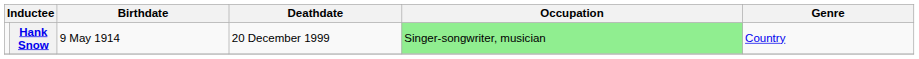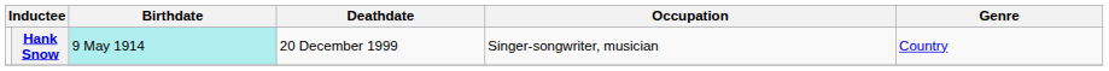Hank Snow | Birthdate: no background -> paleturquoise background
Hank Snow | Occupation: lightgreen background -> no background
